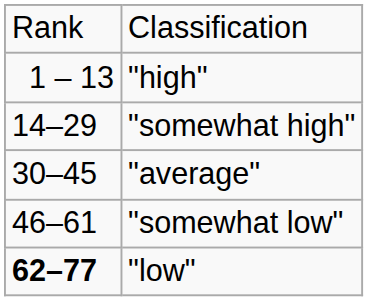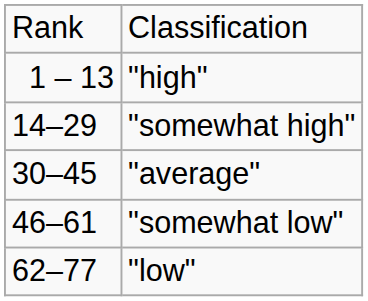"low" | column 1: bold -> normal
